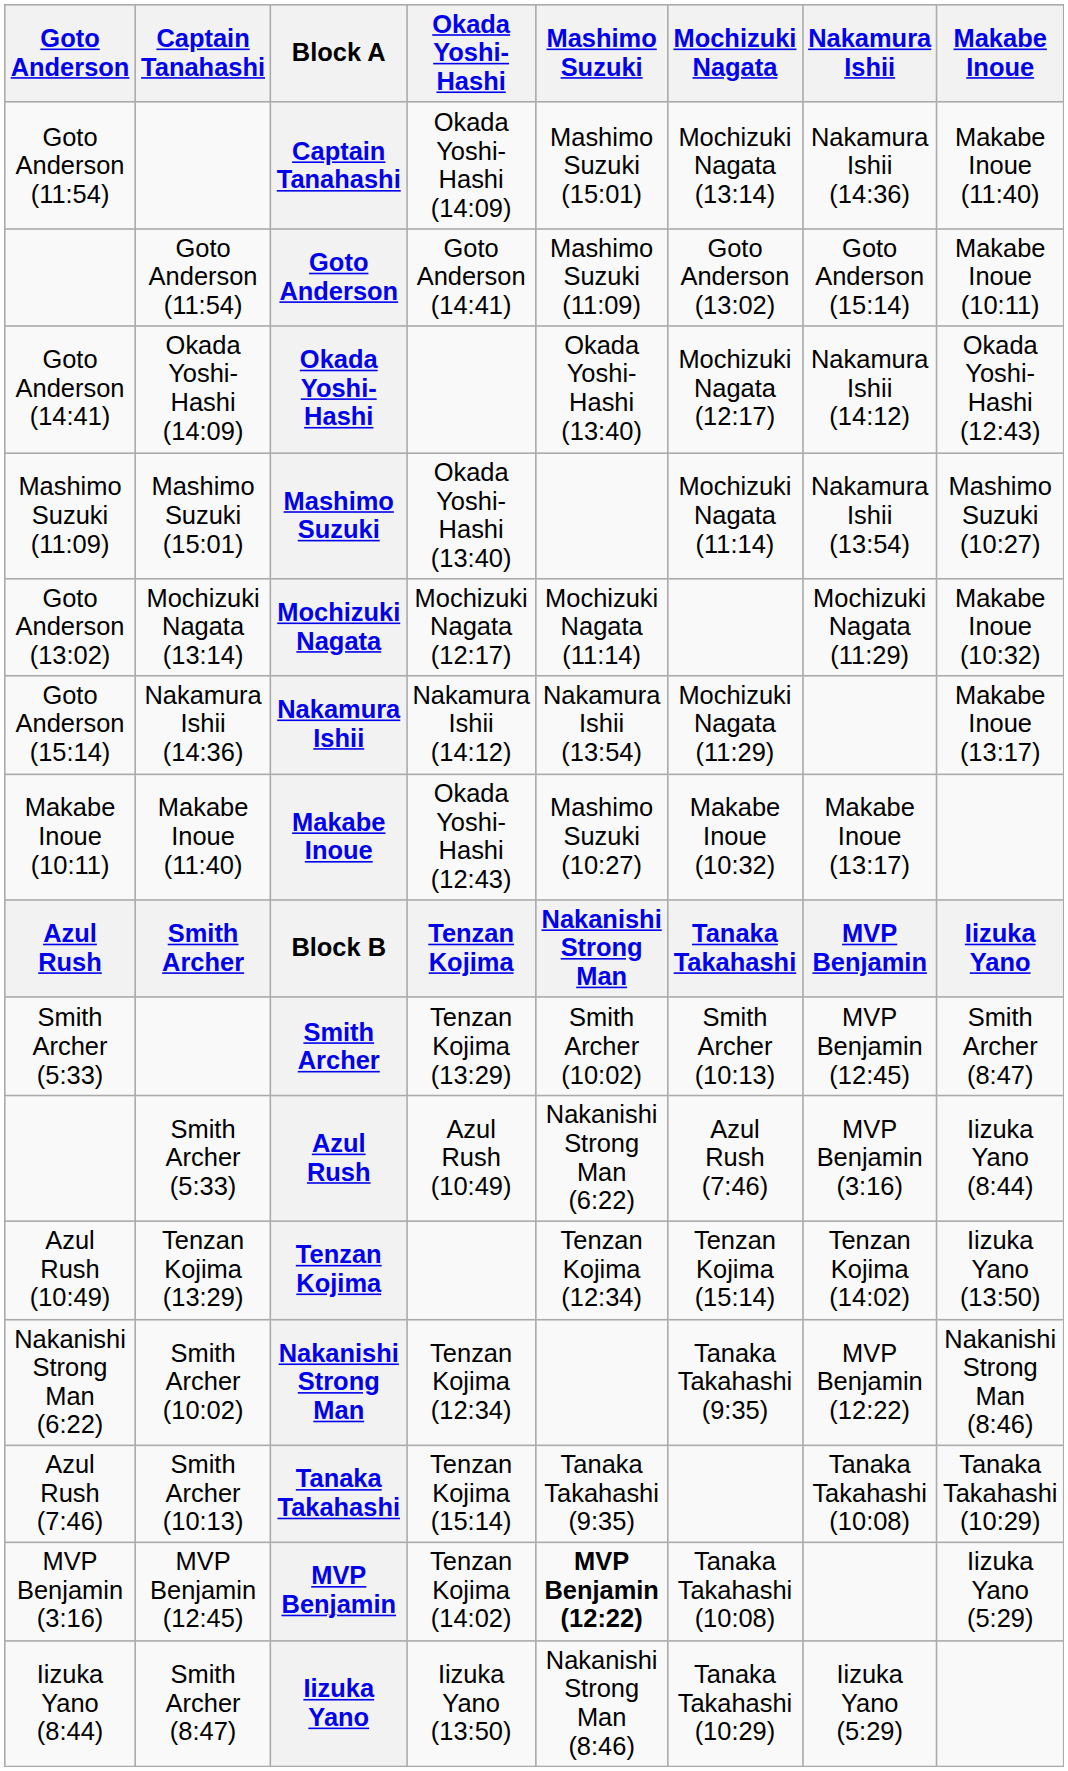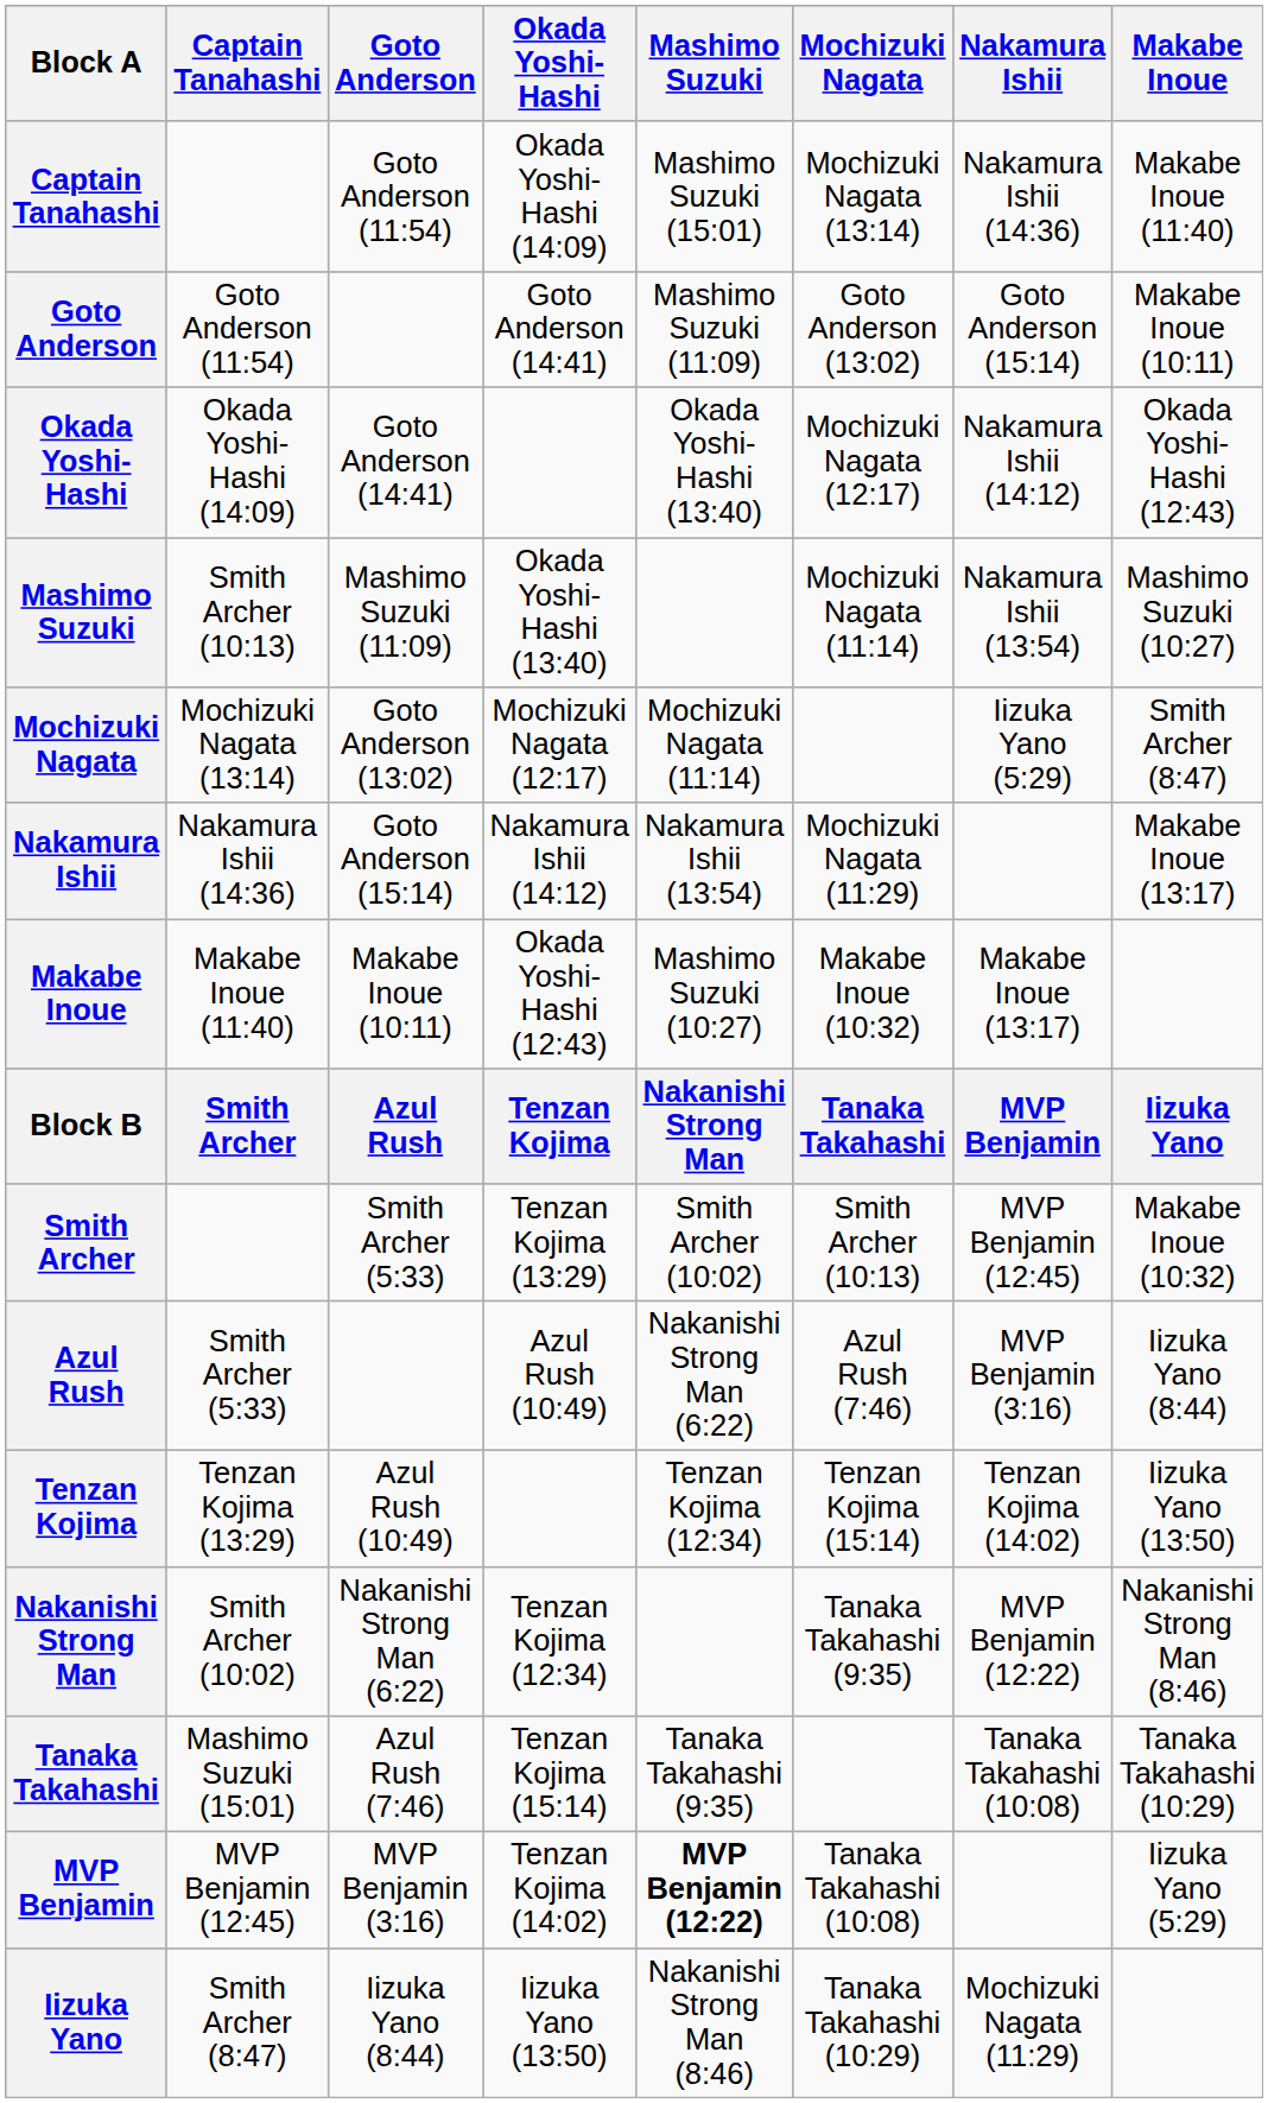columns swapped: Block A <-> Goto Anderson
row 5 | Captain Tanahashi: Mashimo Suzuki (15:01) -> Smith Archer (10:13)
row 6 | Nakamura Ishii: Mochizuki Nagata (11:29) -> Iizuka Yano (5:29)
row 6 | Makabe Inoue: Makabe Inoue (10:32) -> Smith Archer (8:47)
row 10 | Makabe Inoue: Smith Archer (8:47) -> Makabe Inoue (10:32)
row 14 | Captain Tanahashi: Smith Archer (10:13) -> Mashimo Suzuki (15:01)
row 16 | Nakamura Ishii: Iizuka Yano (5:29) -> Mochizuki Nagata (11:29)
